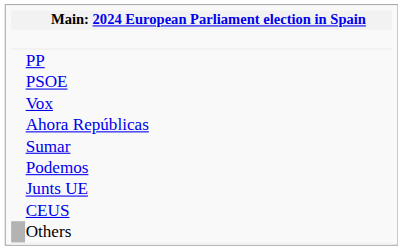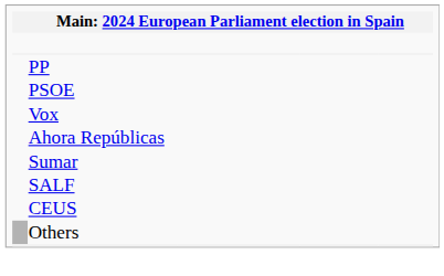+ row: SALF
- row: Podemos
- row: Junts UE
